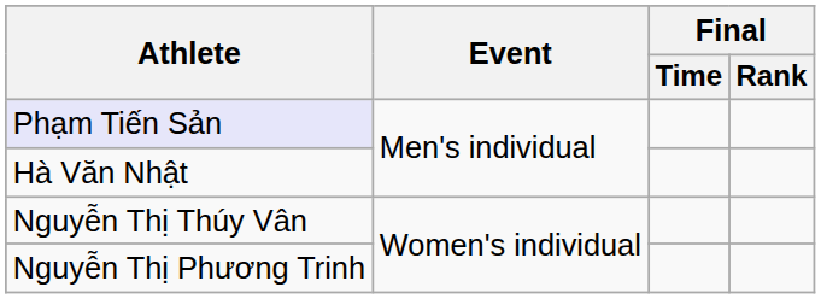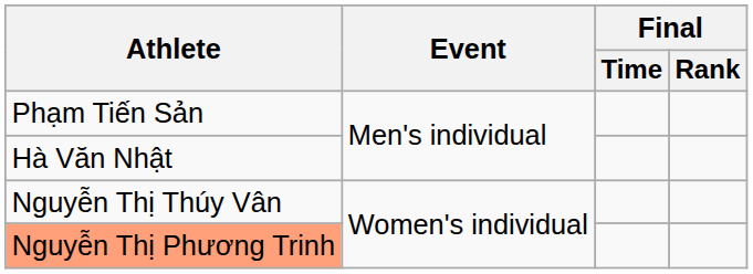Phạm Tiến Sản | Athlete: lavender background -> no background
Nguyễn Thị Phương Trinh | Athlete: no background -> lightsalmon background
